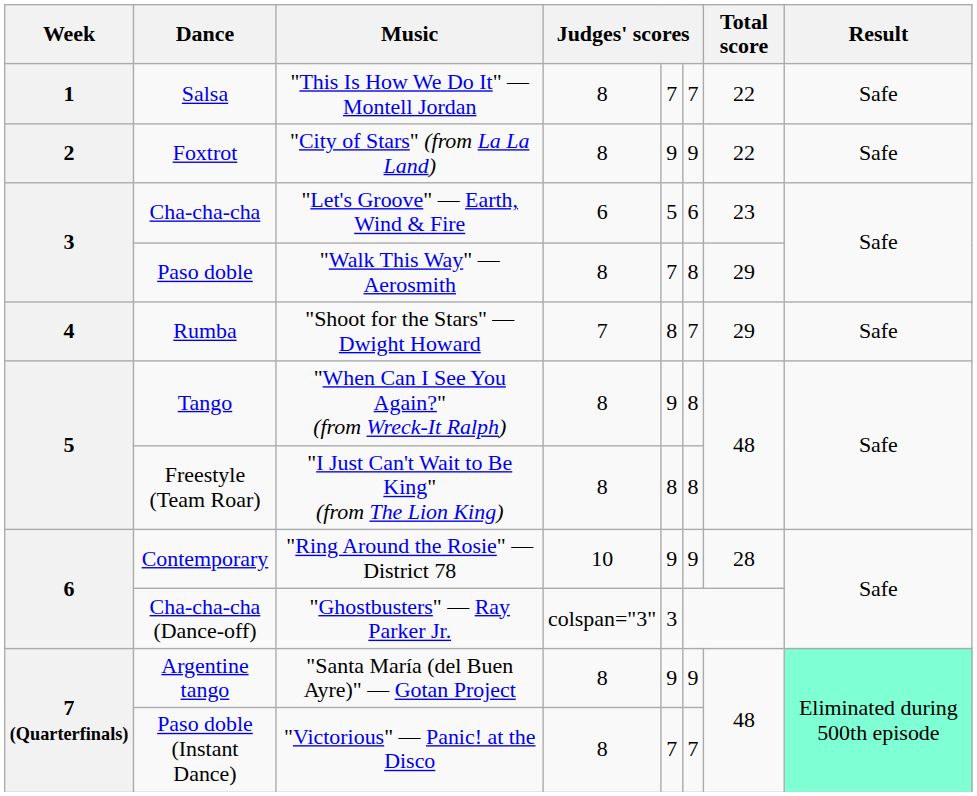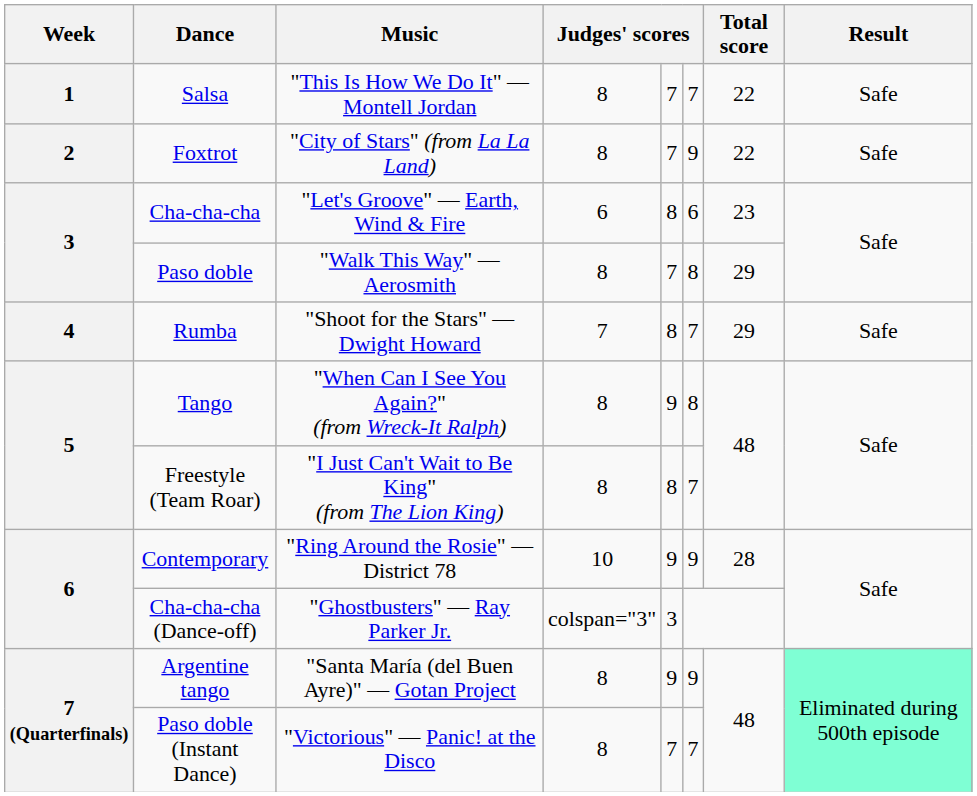Foxtrot | column 5: 9 -> 7
Cha-cha-cha | column 5: 5 -> 8
Freestyle (Team Roar) | column 6: 8 -> 7
